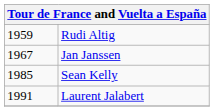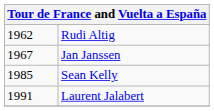Rudi Altig | column 1: 1959 -> 1962
